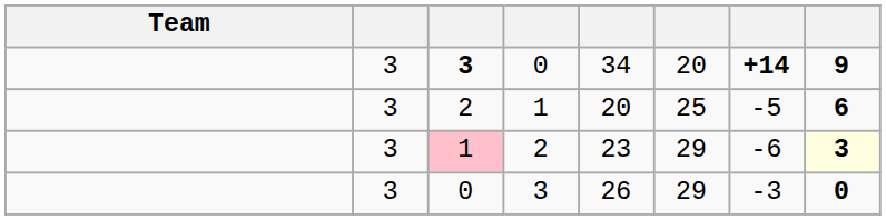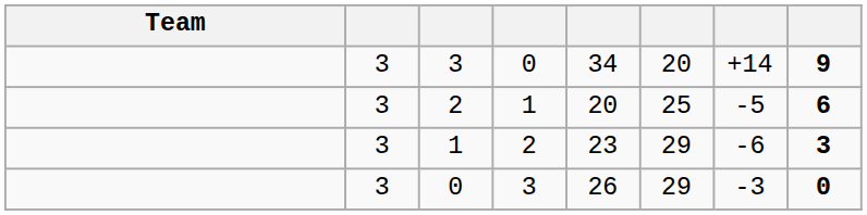row 2 | column 3: bold -> normal
row 2 | column 7: bold -> normal
row 4 | column 3: pink background -> no background
row 4 | column 8: lightyellow background -> no background
